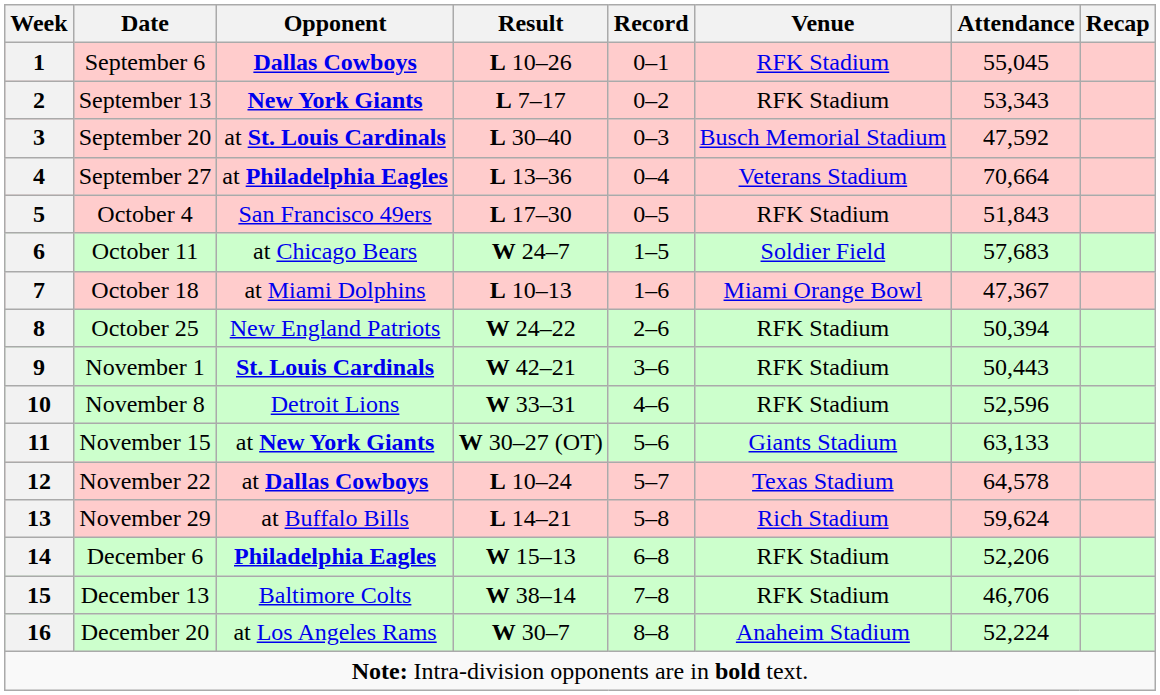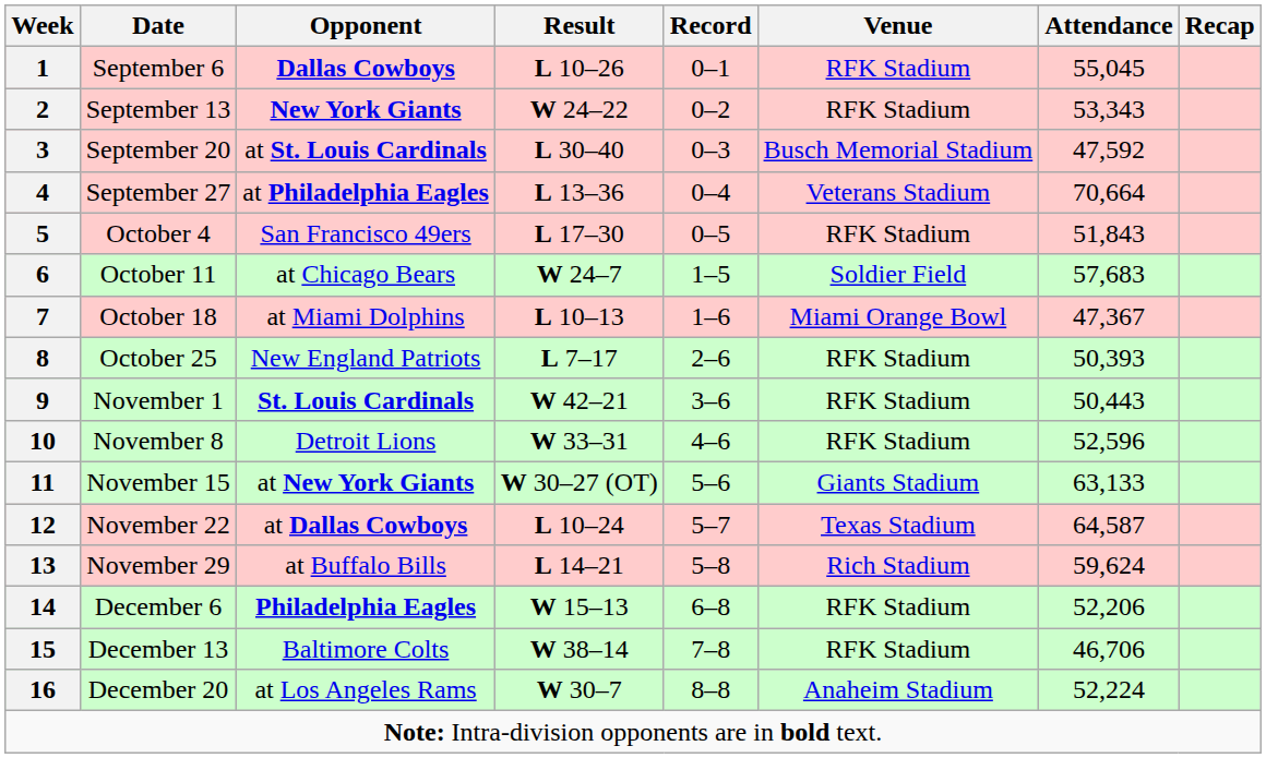2 | Result: L 7–17 -> W 24–22
8 | Result: W 24–22 -> L 7–17
8 | Attendance: 50,394 -> 50,393
12 | Attendance: 64,578 -> 64,587
